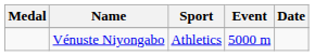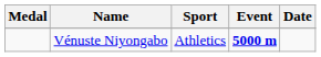Vénuste Niyongabo | Event: normal -> bold
